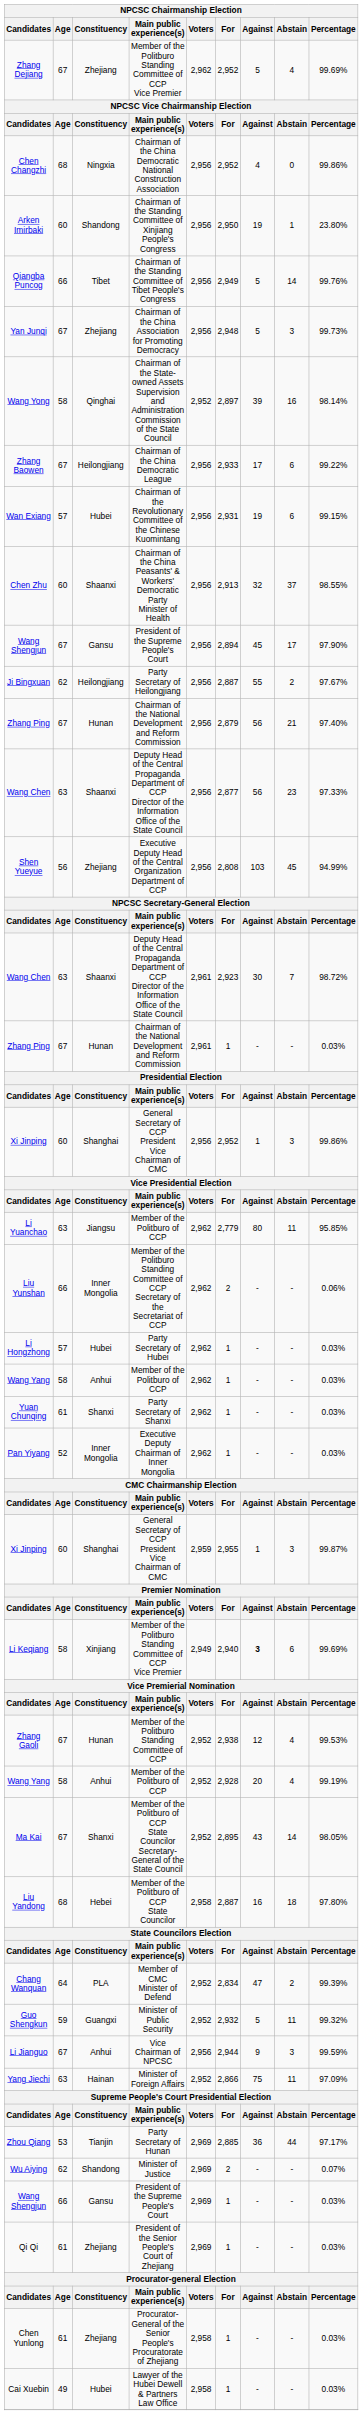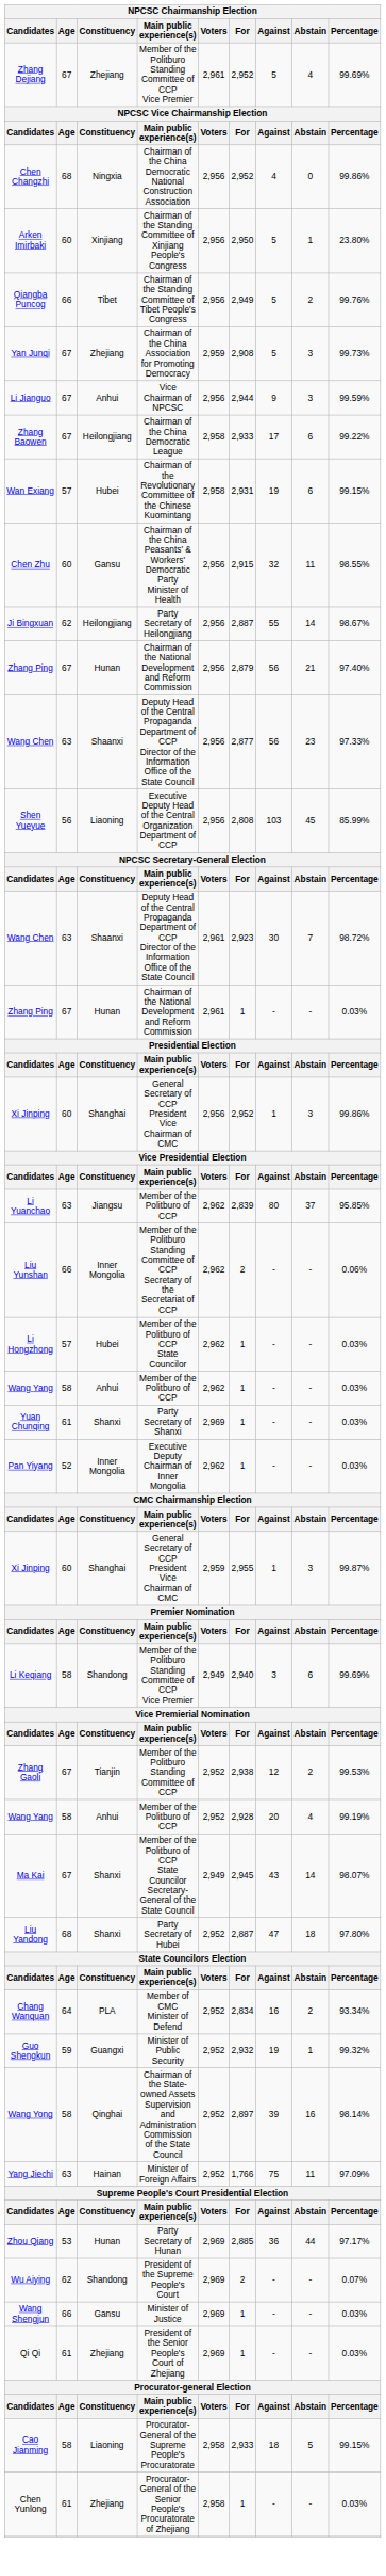Zhang Dejiang | Voters: 2,962 -> 2,961
Arken Imirbaki | Constituency: Shandong -> Xinjiang
Arken Imirbaki | Against: 19 -> 5
Qiangba Puncog | Abstain: 14 -> 2
Yan Junqi | Voters: 2,956 -> 2,959
Yan Junqi | For: 2,948 -> 2,908
rows swapped: Li Jianguo <-> Wang Yong
Zhang Baowen | Voters: 2,956 -> 2,958
Wan Exiang | Voters: 2,956 -> 2,958
Chen Zhu | Constituency: Shaanxi -> Gansu
Chen Zhu | For: 2,913 -> 2,915
Chen Zhu | Abstain: 37 -> 11
- row: Wang Shengjun | 67 | Gansu | President of the Supreme People's Court | 2,956 | 2,894 | 45 | 17 | 97.90%
Ji Bingxuan | Abstain: 2 -> 14
Ji Bingxuan | Percentage: 97.67% -> 98.67%
Shen Yueyue | Constituency: Zhejiang -> Liaoning
Shen Yueyue | Percentage: 94.99% -> 85.99%
Li Yuanchao | For: 2,779 -> 2,839
Li Yuanchao | Abstain: 11 -> 37
Li Hongzhong | Main public experience(s): Party Secretary of Hubei -> Member of the Politburo of CCP State Councilor
Yuan Chunqing | Voters: 2,962 -> 2,969
Li Keqiang | Constituency: Xinjiang -> Shandong
Li Keqiang | Against: bold -> normal
Zhang Gaoli | Constituency: Hunan -> Tianjin
Zhang Gaoli | Abstain: 4 -> 2
Ma Kai | Voters: 2,952 -> 2,949
Ma Kai | For: 2,895 -> 2,945
Ma Kai | Percentage: 98.05% -> 98.07%
Liu Yandong | Constituency: Hebei -> Shanxi
Liu Yandong | Main public experience(s): Member of the Politburo of CCP State Councilor -> Party Secretary of Hubei
Liu Yandong | Voters: 2,958 -> 2,952
Liu Yandong | Against: 16 -> 47
Chang Wanquan | Against: 47 -> 16
Chang Wanquan | Percentage: 99.39% -> 93.34%
Guo Shengkun | Against: 5 -> 19
Guo Shengkun | Abstain: 11 -> 1
Yang Jiechi | For: 2,866 -> 1,766
Zhou Qiang | Constituency: Tianjin -> Hunan
Wu Aiying | Main public experience(s): Minister of Justice -> President of the Supreme People's Court
Wang Shengjun / 66 | Main public experience(s): President of the Supreme People's Court -> Minister of Justice
+ row: Cao Jianming | 58 | Liaoning | Procurator-General of the Supreme People's Procuratorate | 2,958 | 2,933 | 18 | 5 | 99.15%
- row: Cai Xuebin | 49 | Hubei | Lawyer of the Hubei Dewell & Partners Law Office | 2,958 | 1 | - | - | 0.03%
